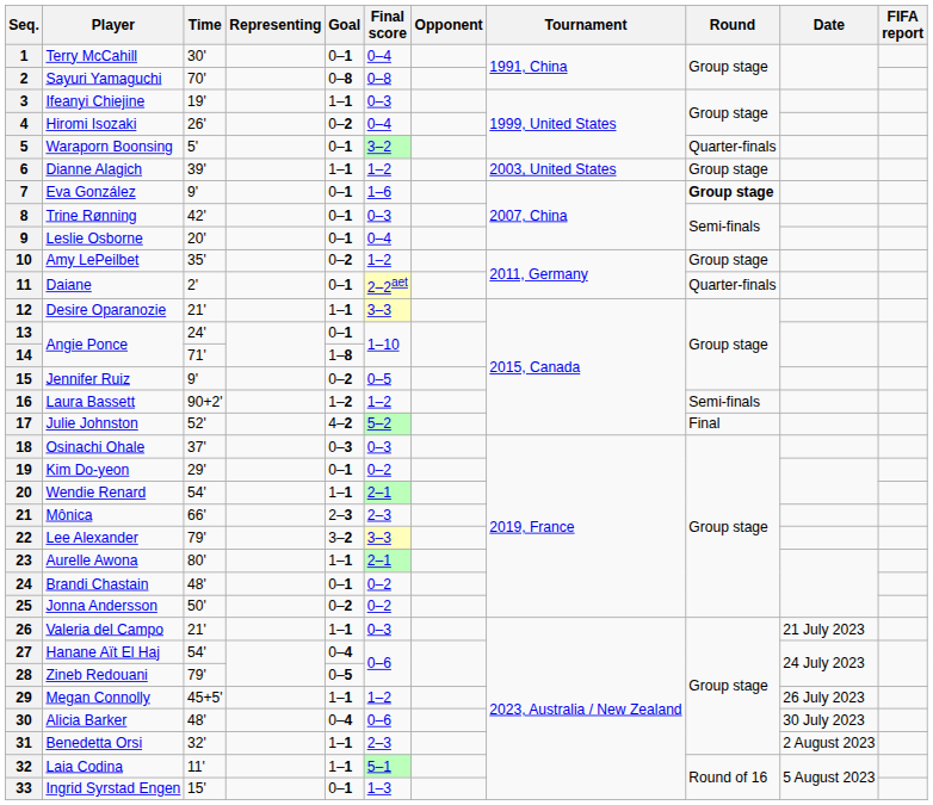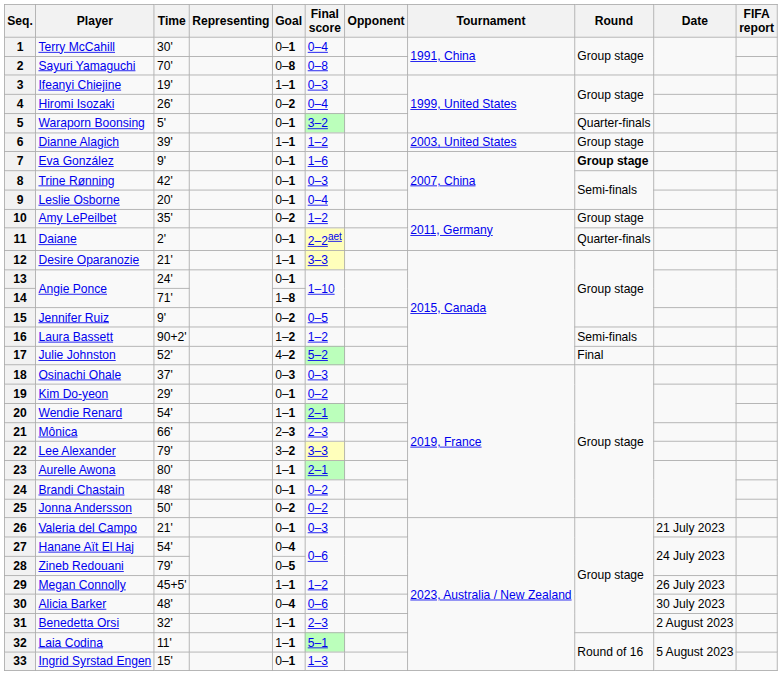26 | Goal: 1–1 -> 0–1
